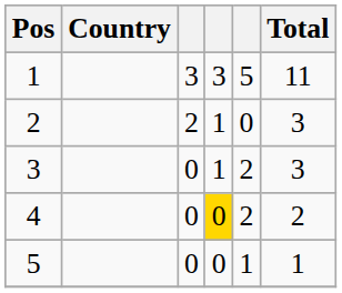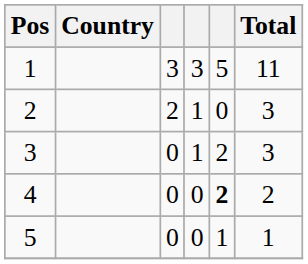4 | column 4: gold background -> no background
4 | column 5: normal -> bold
